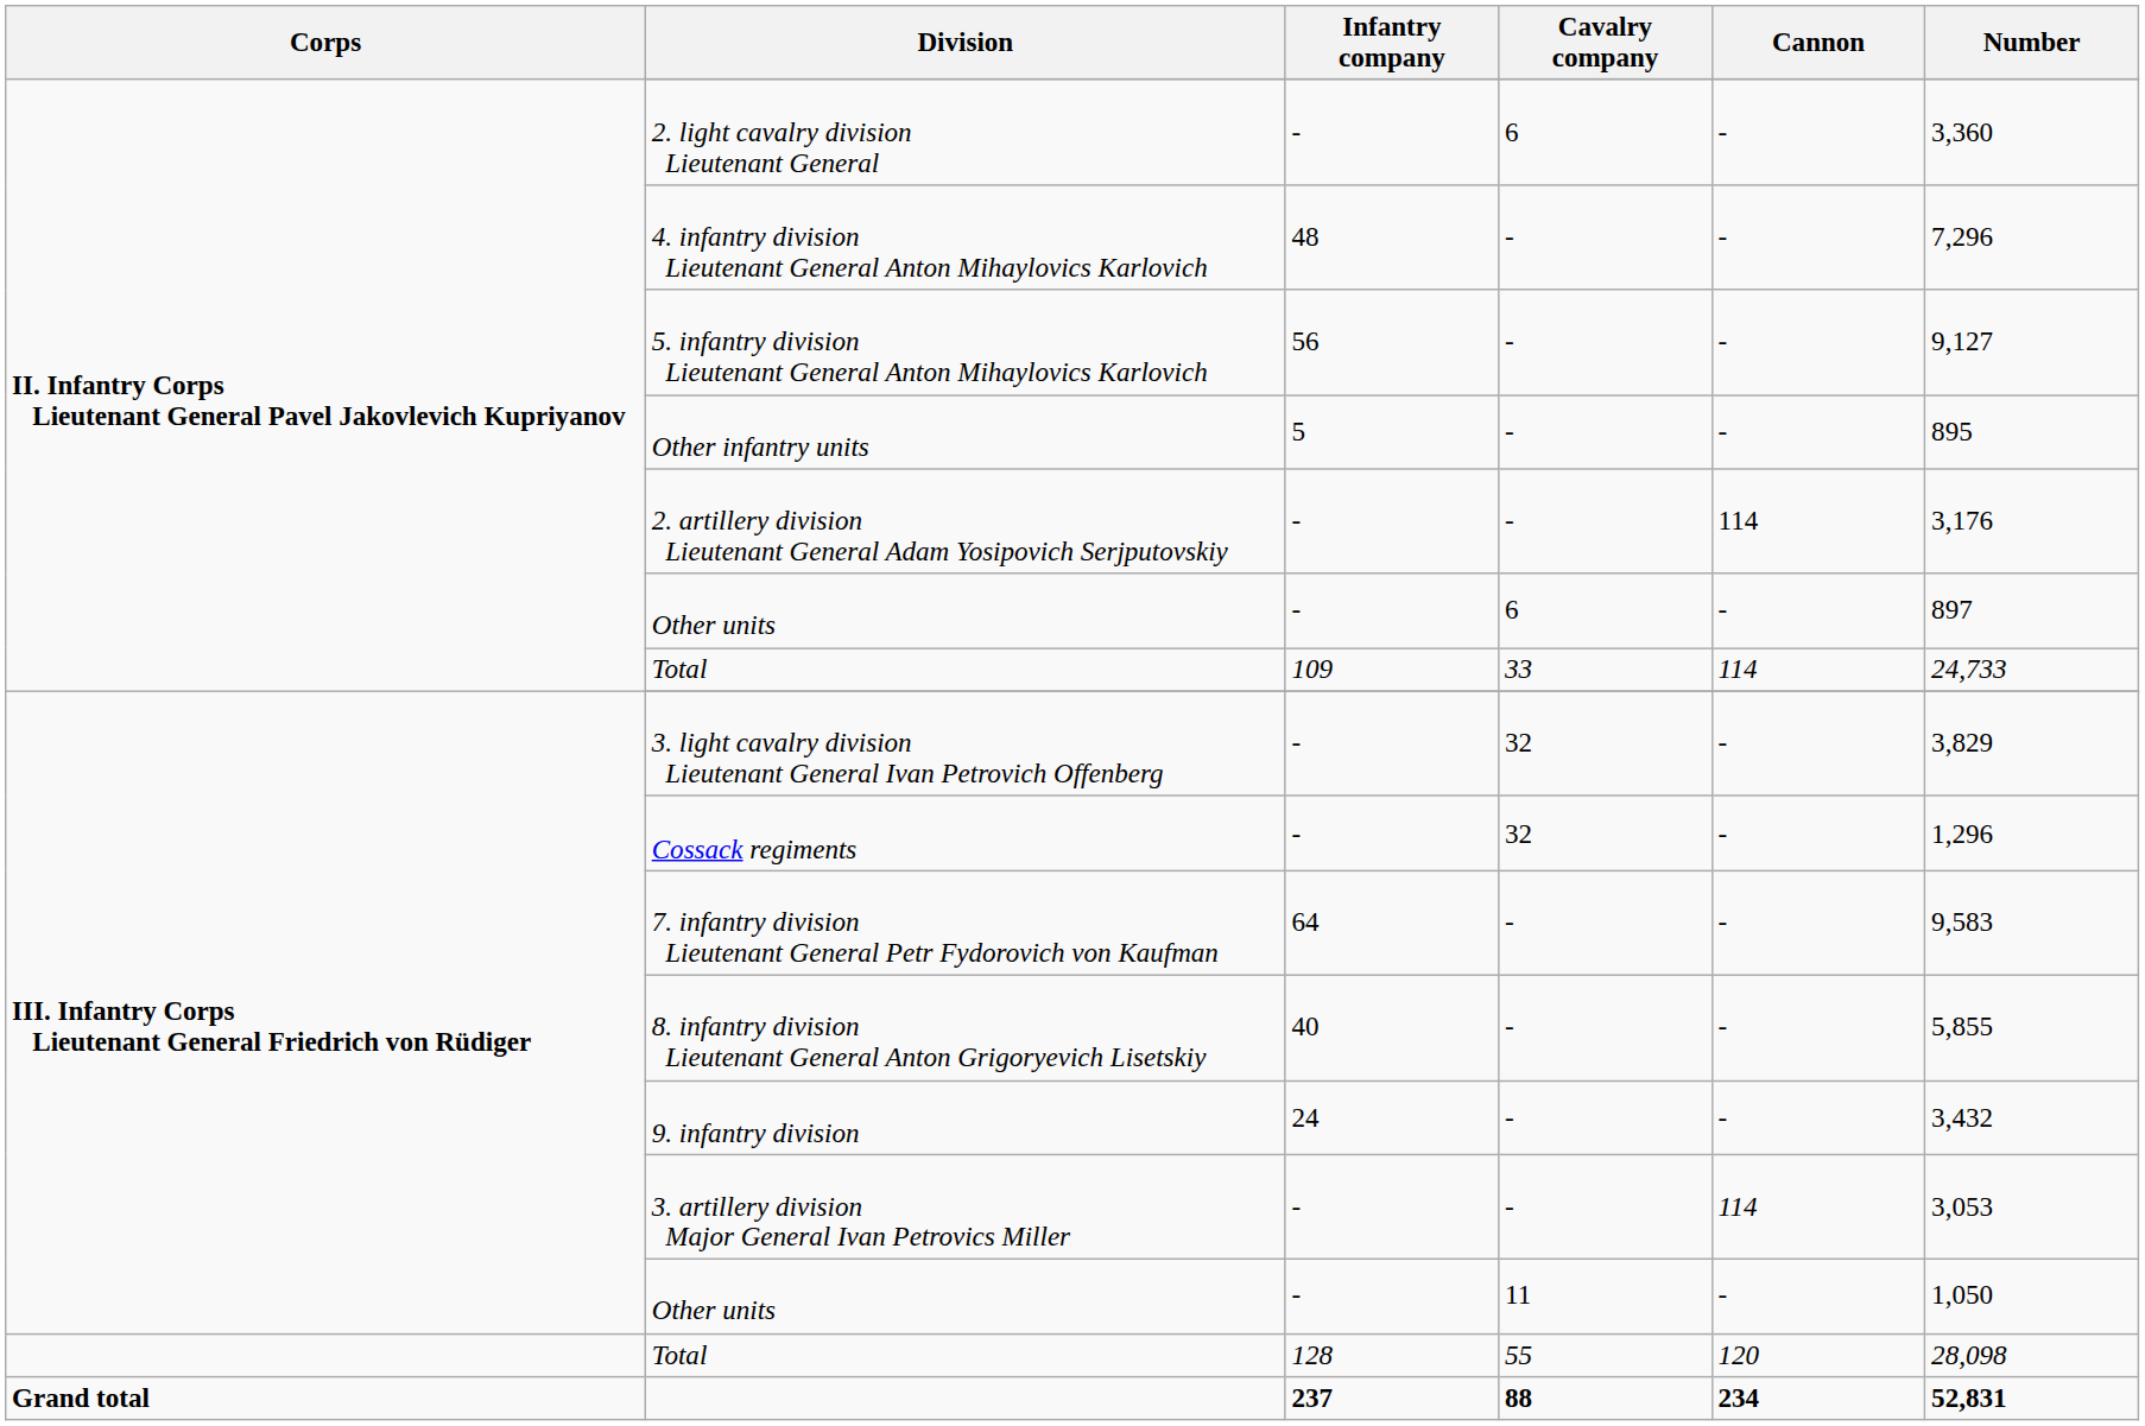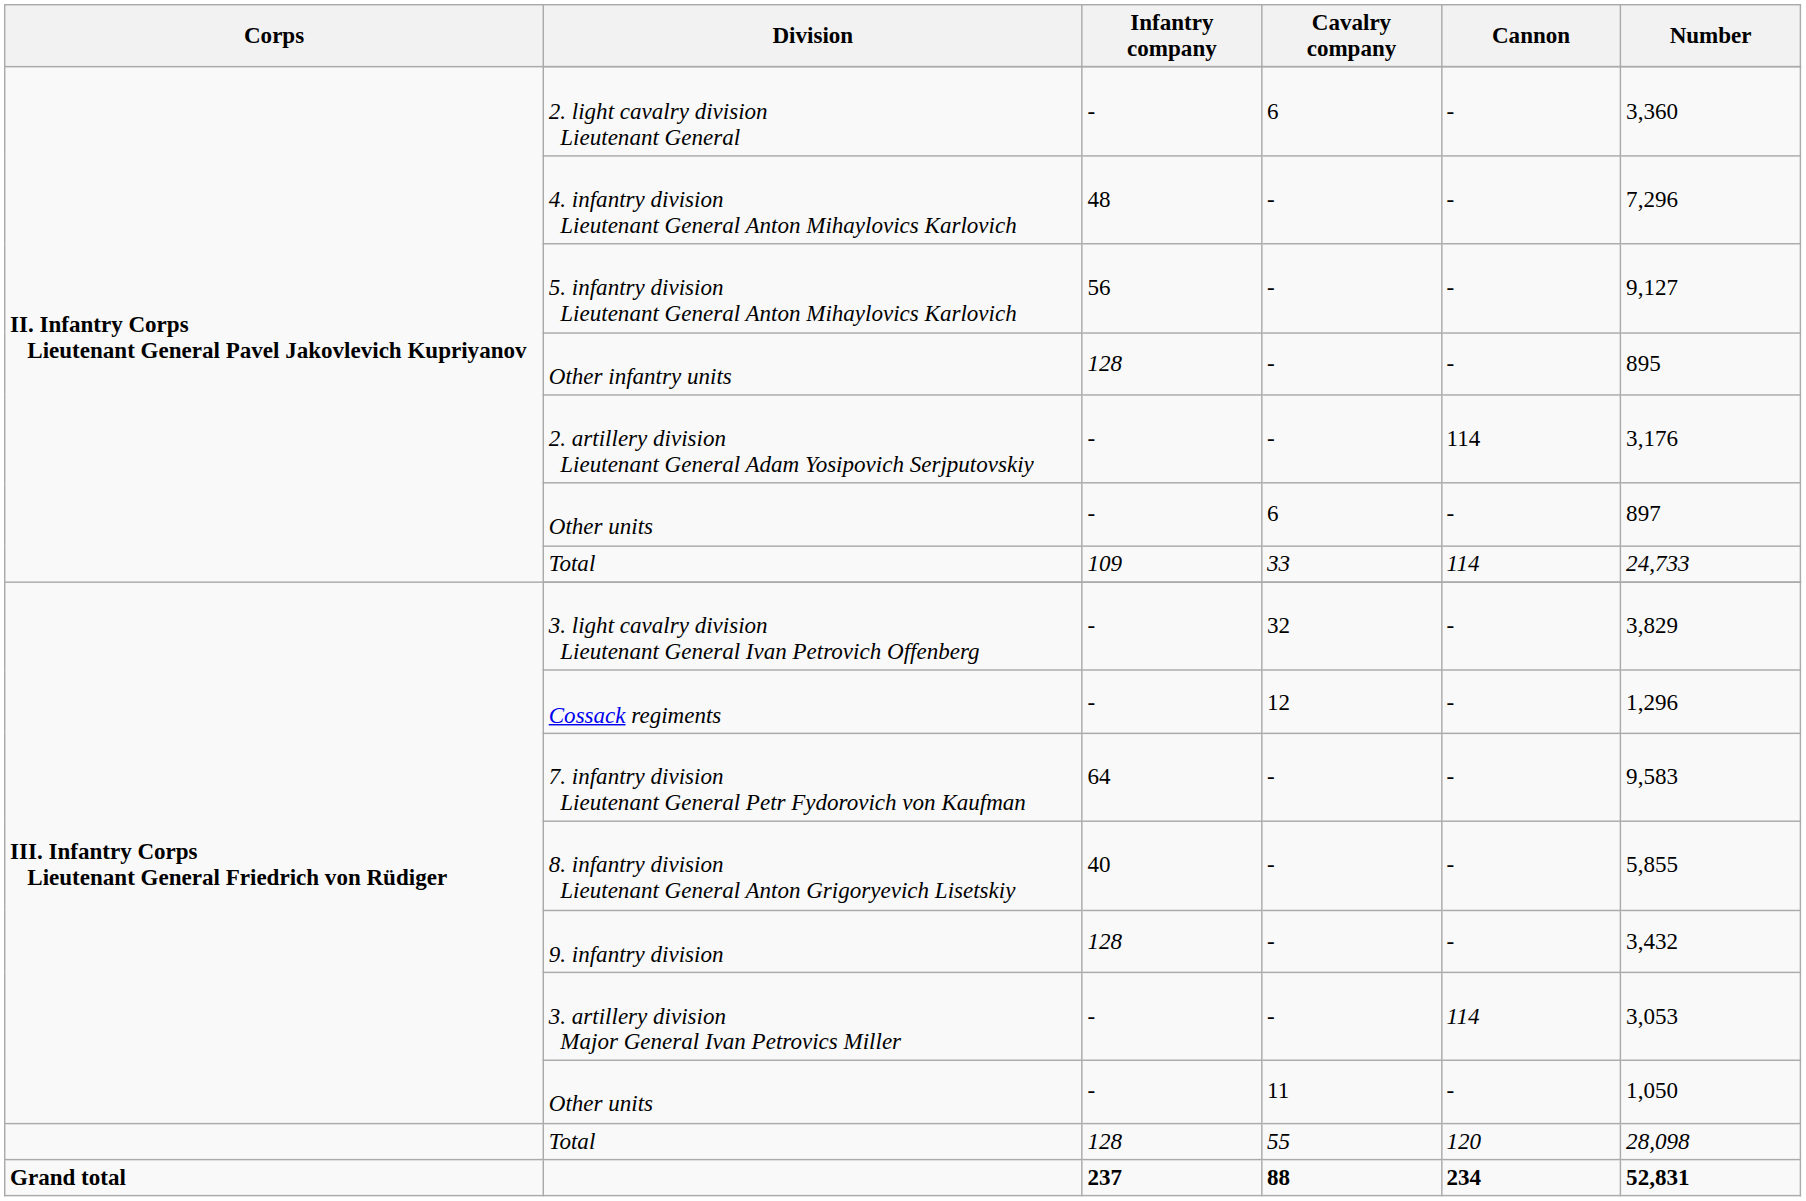Other infantry units | Infantry company: 5 -> 128
Cossack regiments | Cavalry company: 32 -> 12
9. infantry division | Infantry company: 24 -> 128
